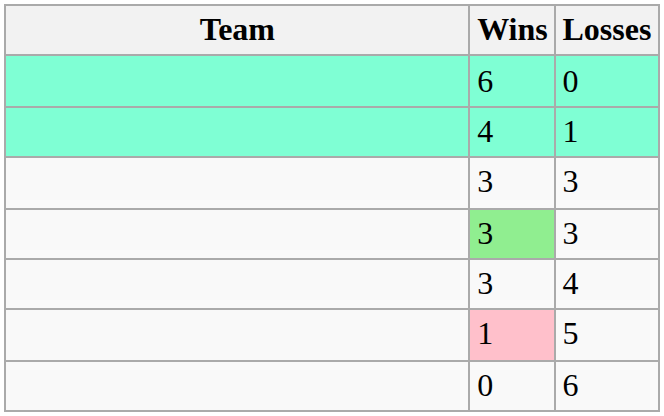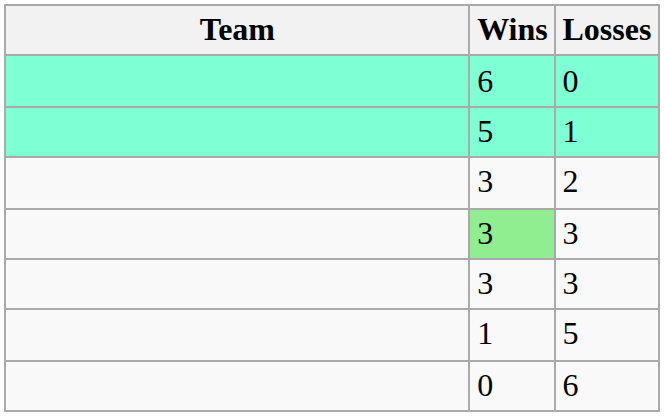row 3 | Wins: 4 -> 5
row 4 | Losses: 3 -> 2
row 6 | Losses: 4 -> 3
row 7 | Wins: pink background -> no background
